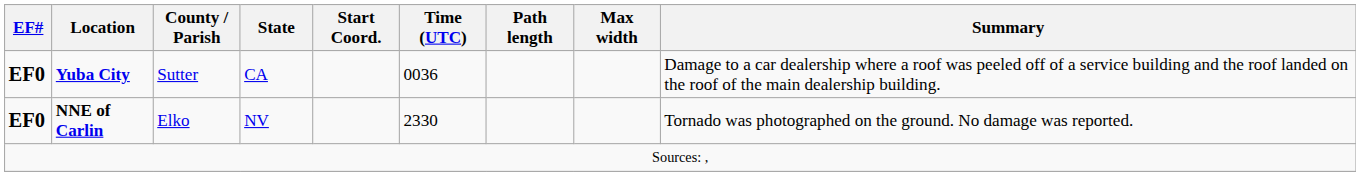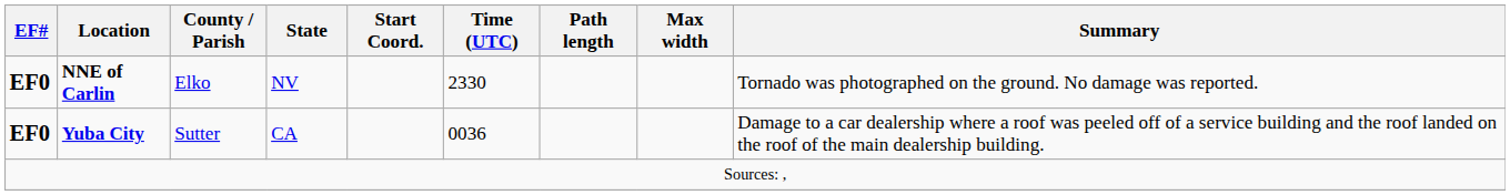rows swapped: NNE of Carlin <-> Yuba City
